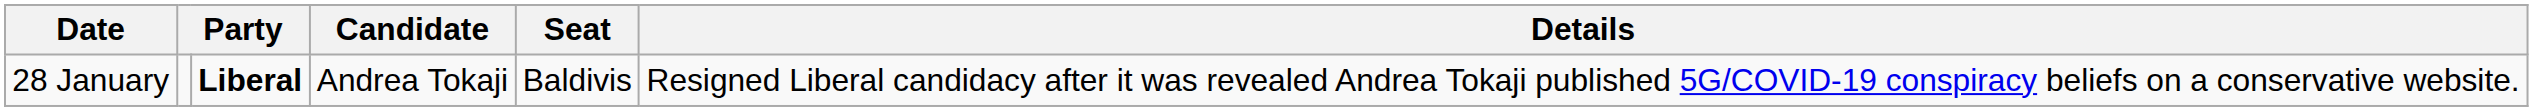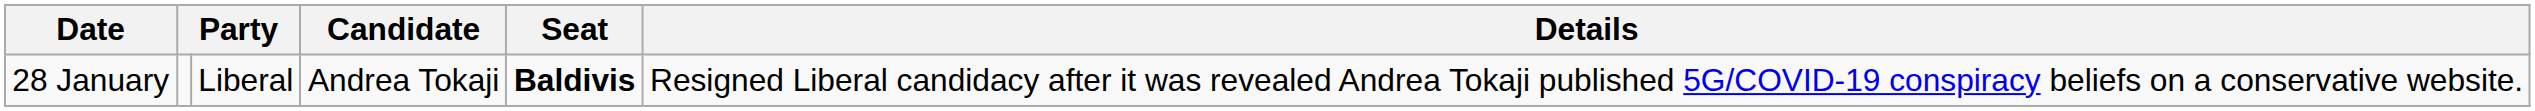28 January | column 3: bold -> normal
28 January | Seat: normal -> bold
